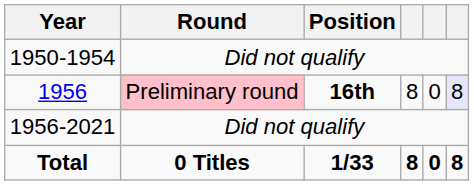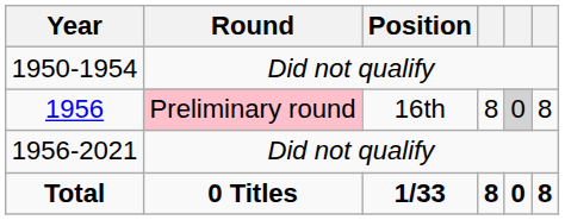1956 | Position: bold -> normal
1956 | column 5: no background -> lightgrey background
1956 | column 6: lavender background -> no background
